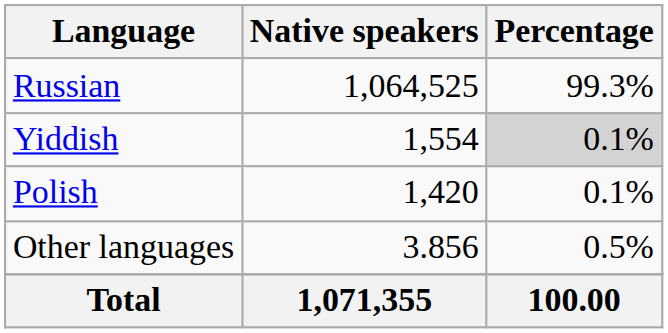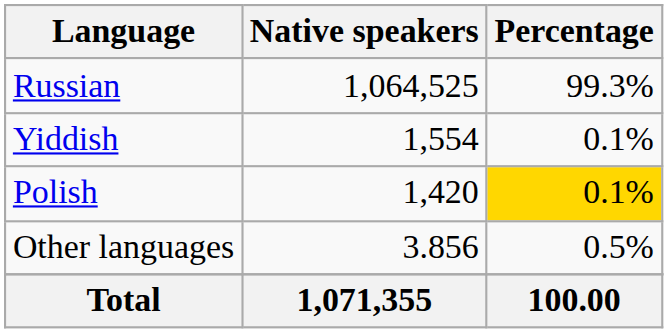Yiddish | Percentage: lightgrey background -> no background
Polish | Percentage: no background -> gold background
